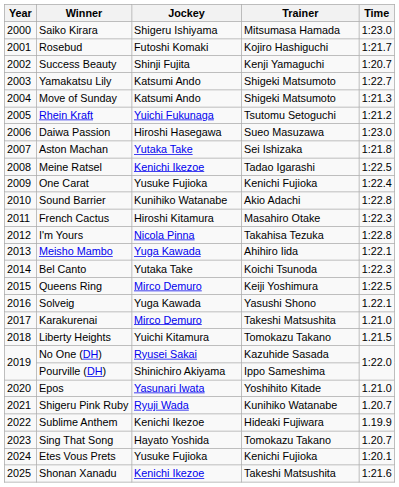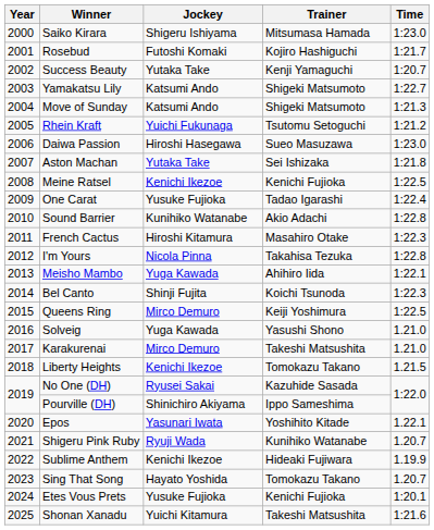Success Beauty | Jockey: Shinji Fujita -> Yutaka Take
Meine Ratsel | Trainer: Tadao Igarashi -> Kenichi Fujioka
One Carat | Trainer: Kenichi Fujioka -> Tadao Igarashi
Bel Canto | Jockey: Yutaka Take -> Shinji Fujita
Solveig | Time: 1.22.1 -> 1.21.0
Liberty Heights | Jockey: Yuichi Kitamura -> Kenichi Ikezoe
Epos | Time: 1.21.0 -> 1.22.1
Shonan Xanadu | Jockey: Kenichi Ikezoe -> Yuichi Kitamura
